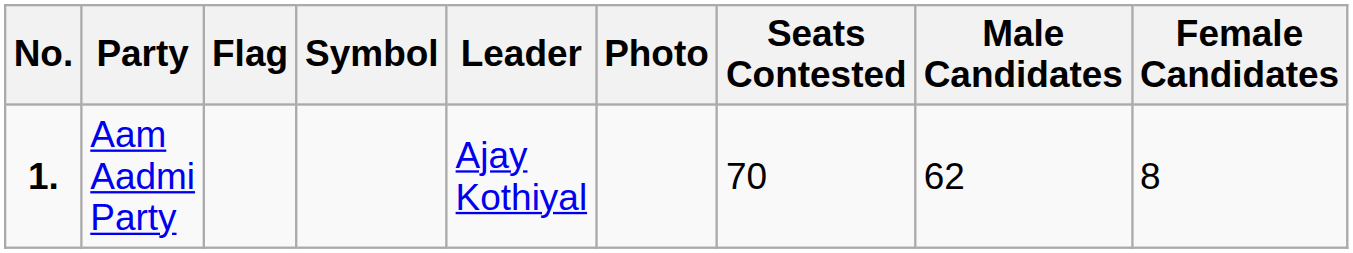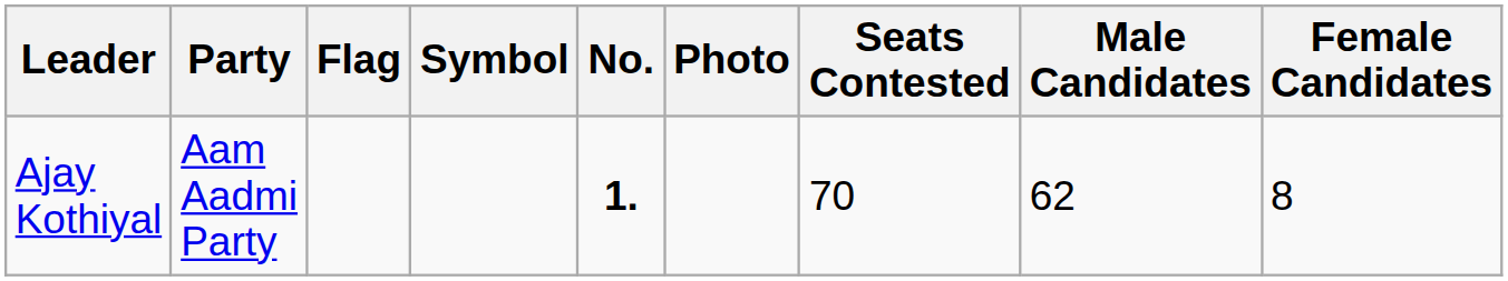columns swapped: No. <-> Leader
